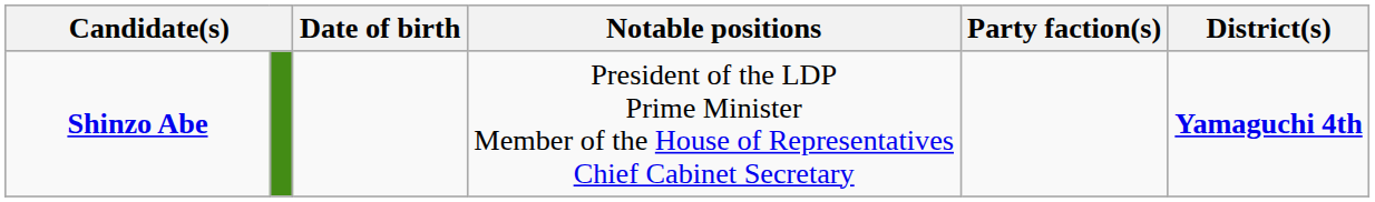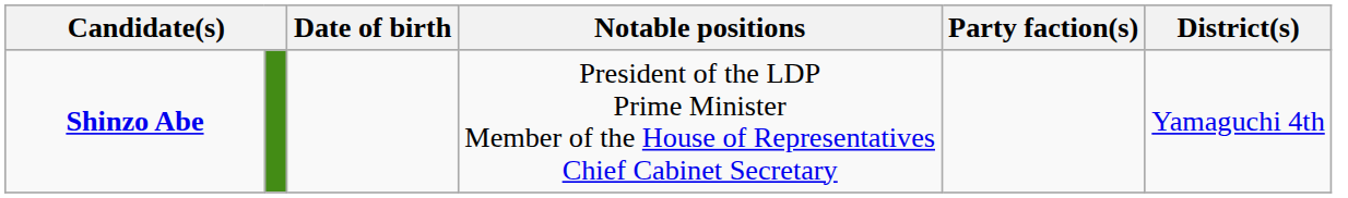Shinzo Abe | District(s): bold -> normal
